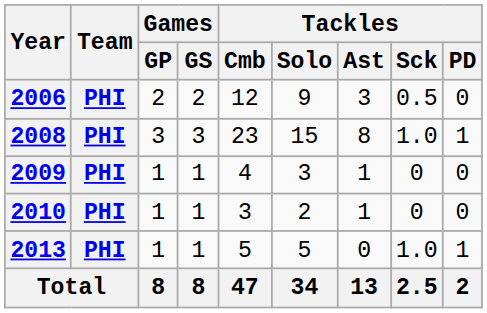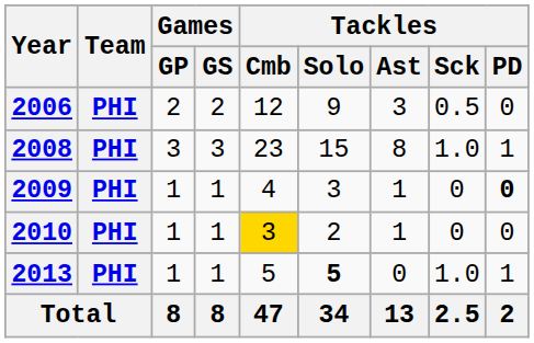2009 | Tackles / PD: normal -> bold
2010 | Tackles / Cmb: no background -> gold background
2013 | Tackles / Solo: normal -> bold
